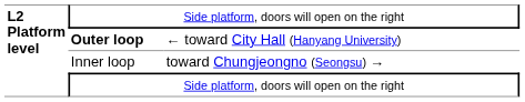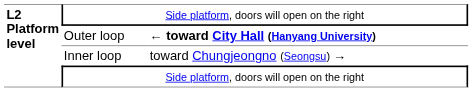Outer loop | column 2: bold -> normal
Outer loop | column 3: normal -> bold
